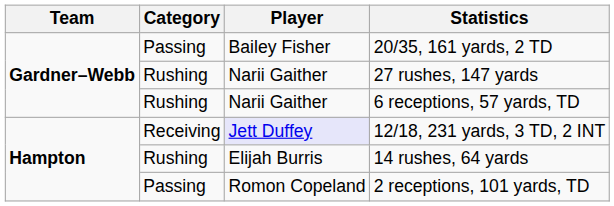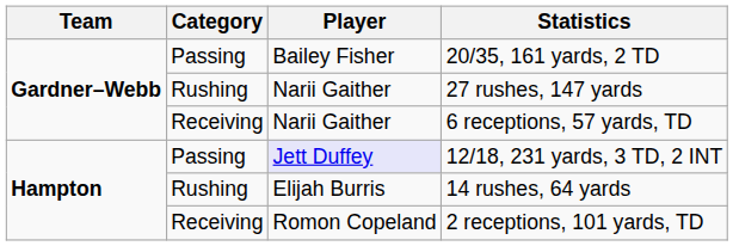6 receptions, 57 yards, TD | Category: Rushing -> Receiving
12/18, 231 yards, 3 TD, 2 INT | Category: Receiving -> Passing
2 receptions, 101 yards, TD | Category: Passing -> Receiving
